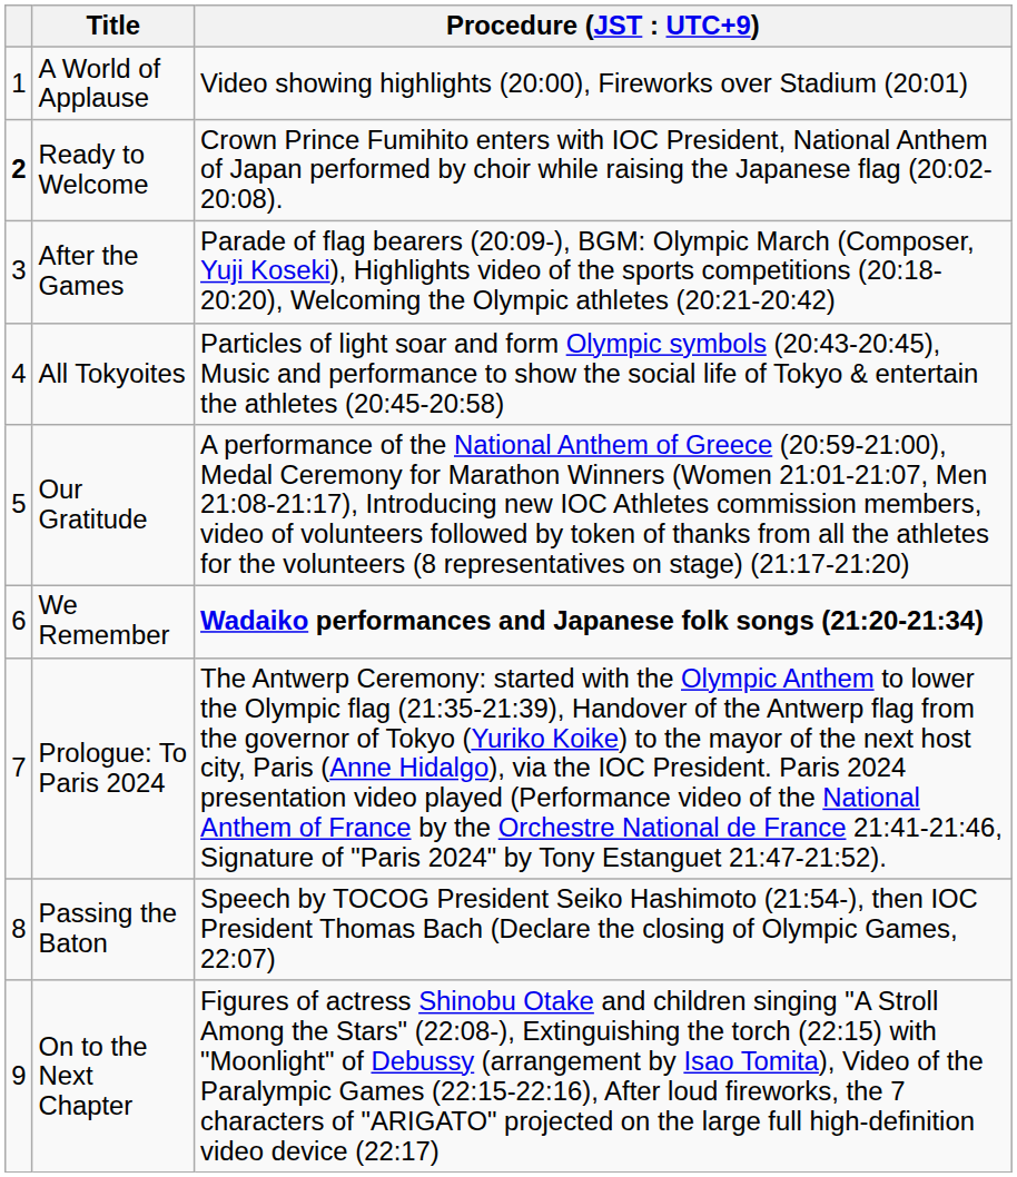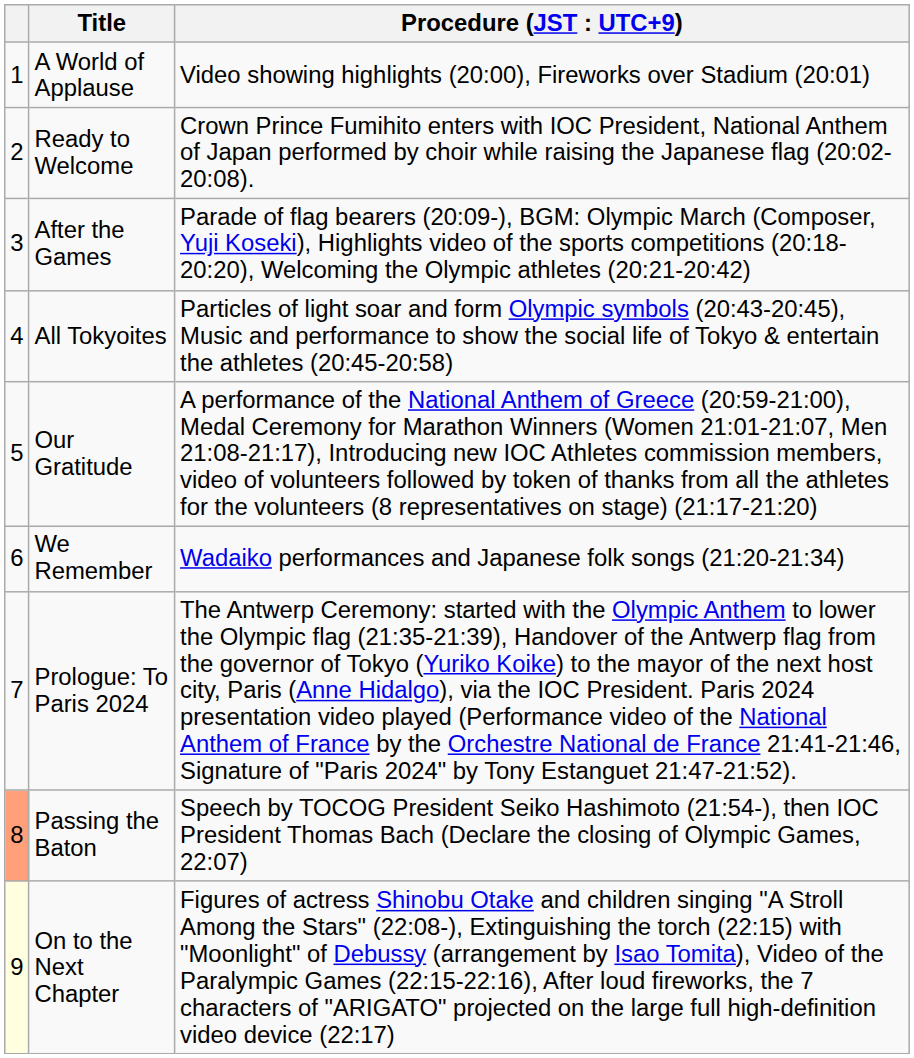Ready to Welcome | column 1: bold -> normal
We Remember | column 3: bold -> normal
Passing the Baton | column 1: no background -> lightsalmon background
On to the Next Chapter | column 1: no background -> lightyellow background
